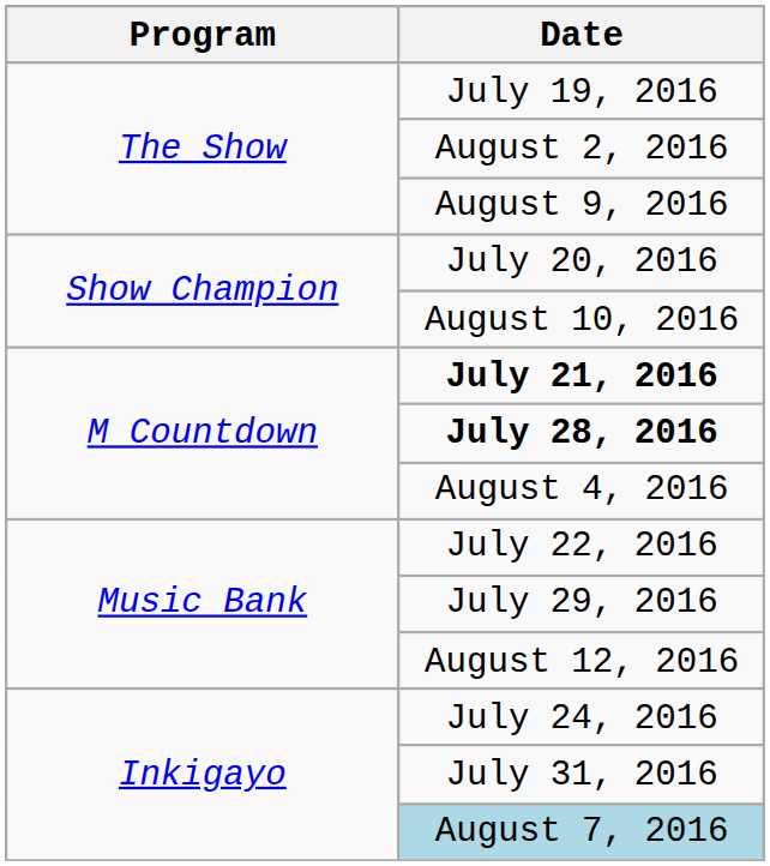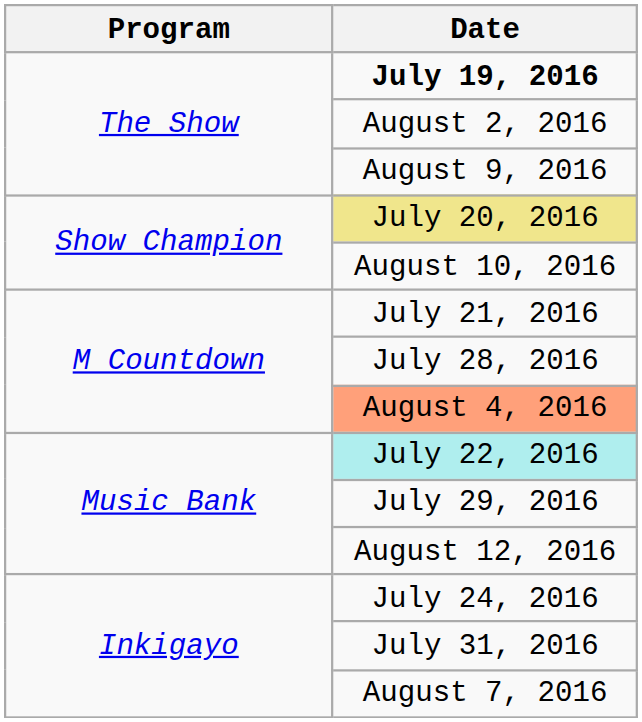July 19, 2016 | Date: normal -> bold
July 20, 2016 | Date: no background -> khaki background
July 21, 2016 | Date: bold -> normal
July 28, 2016 | Date: bold -> normal
August 4, 2016 | Date: no background -> lightsalmon background
July 22, 2016 | Date: no background -> paleturquoise background
August 7, 2016 | Date: lightblue background -> no background
